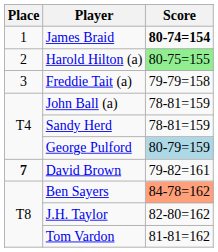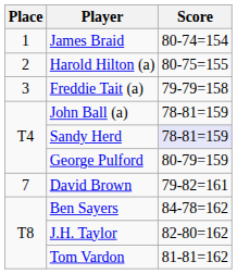James Braid | Score: bold -> normal
Harold Hilton (a) | Score: lightgreen background -> no background
Sandy Herd | Score: no background -> lavender background
George Pulford | Score: lightblue background -> no background
David Brown | Place: bold -> normal
Ben Sayers | Score: lightsalmon background -> no background
